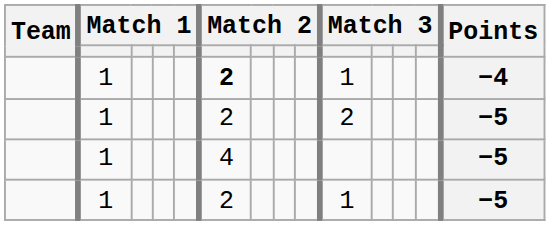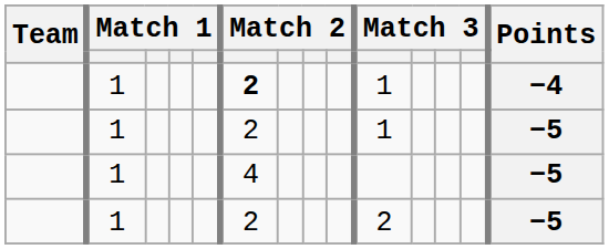row 4 | column 10: 2 -> 1
row 6 | column 10: 1 -> 2
